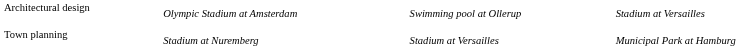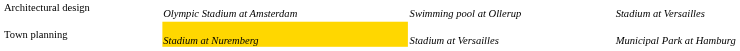Town planning | column 2: no background -> gold background
